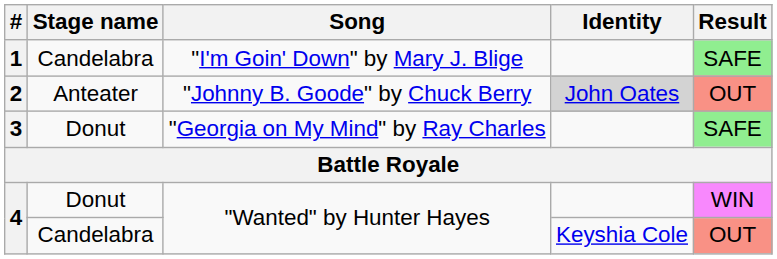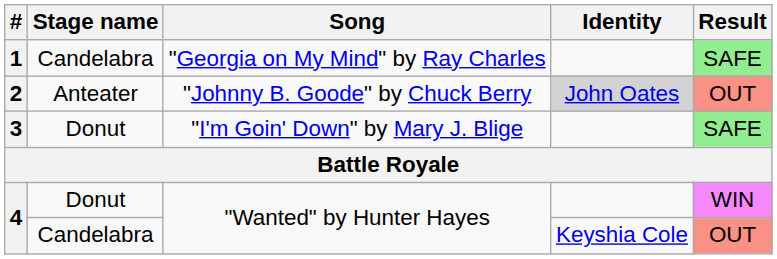1 | Song: "I'm Goin' Down" by Mary J. Blige -> "Georgia on My Mind" by Ray Charles
3 | Song: "Georgia on My Mind" by Ray Charles -> "I'm Goin' Down" by Mary J. Blige
